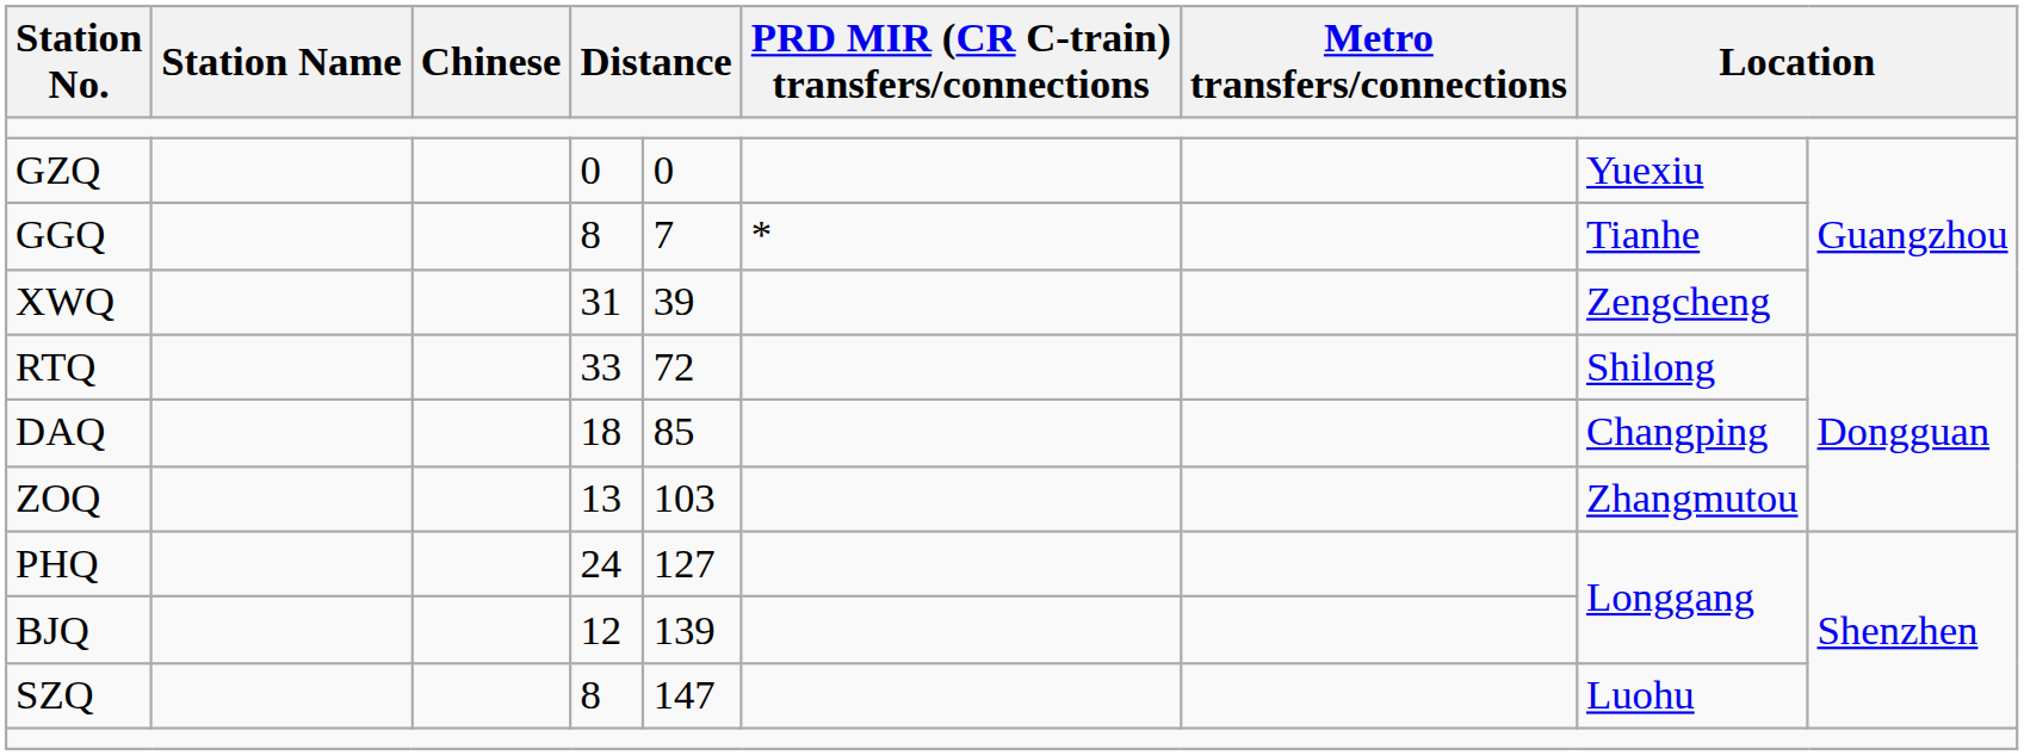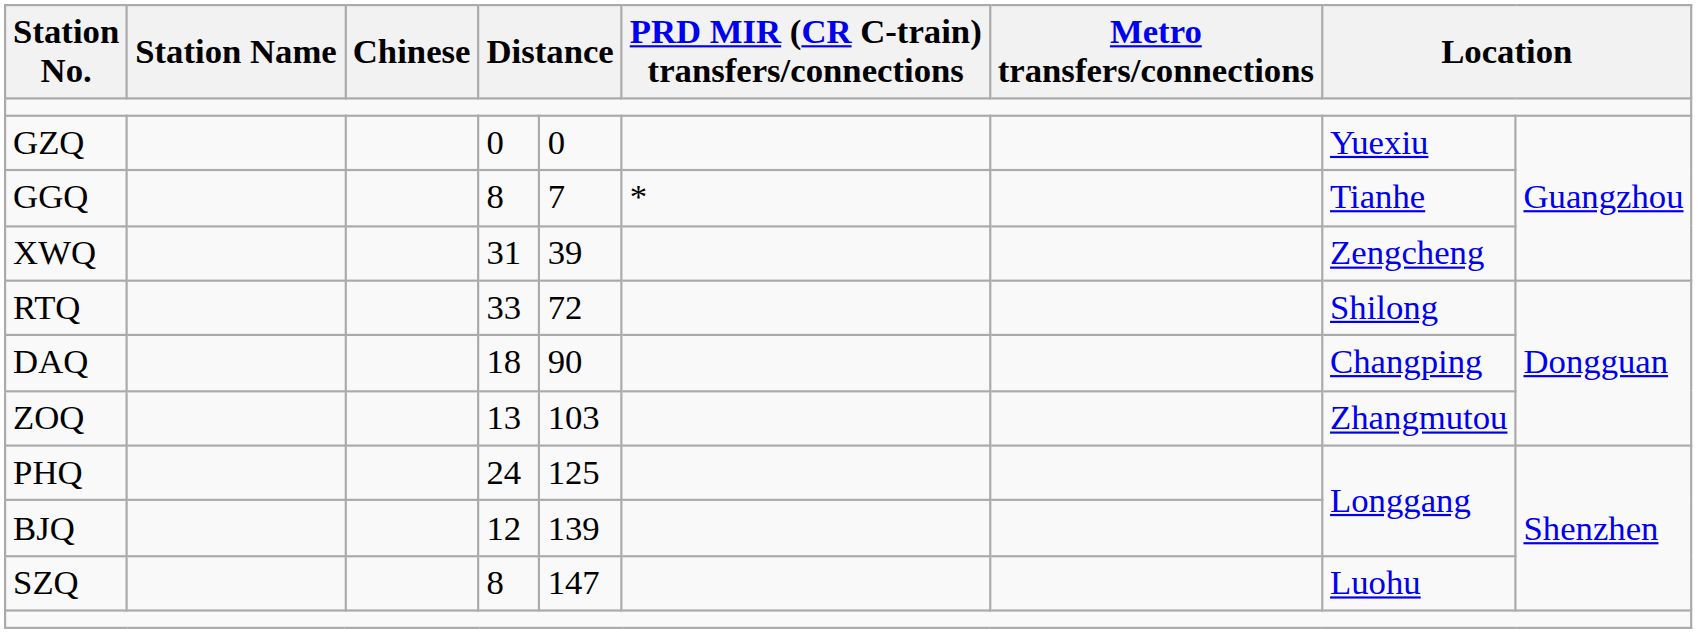DAQ | column 5: 85 -> 90
PHQ | column 5: 127 -> 125
